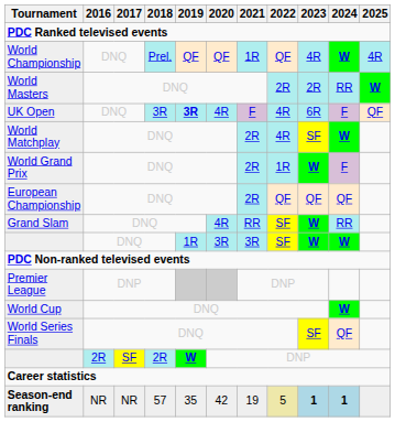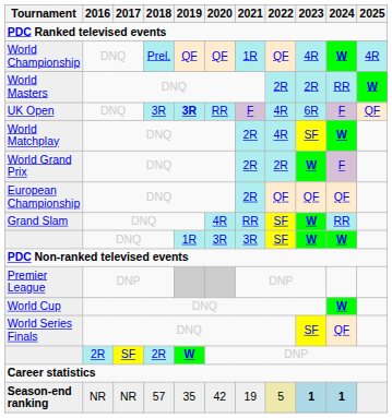UK Open | 2020: 4R -> RR
World Grand Prix | 2022: 1R -> 2R
